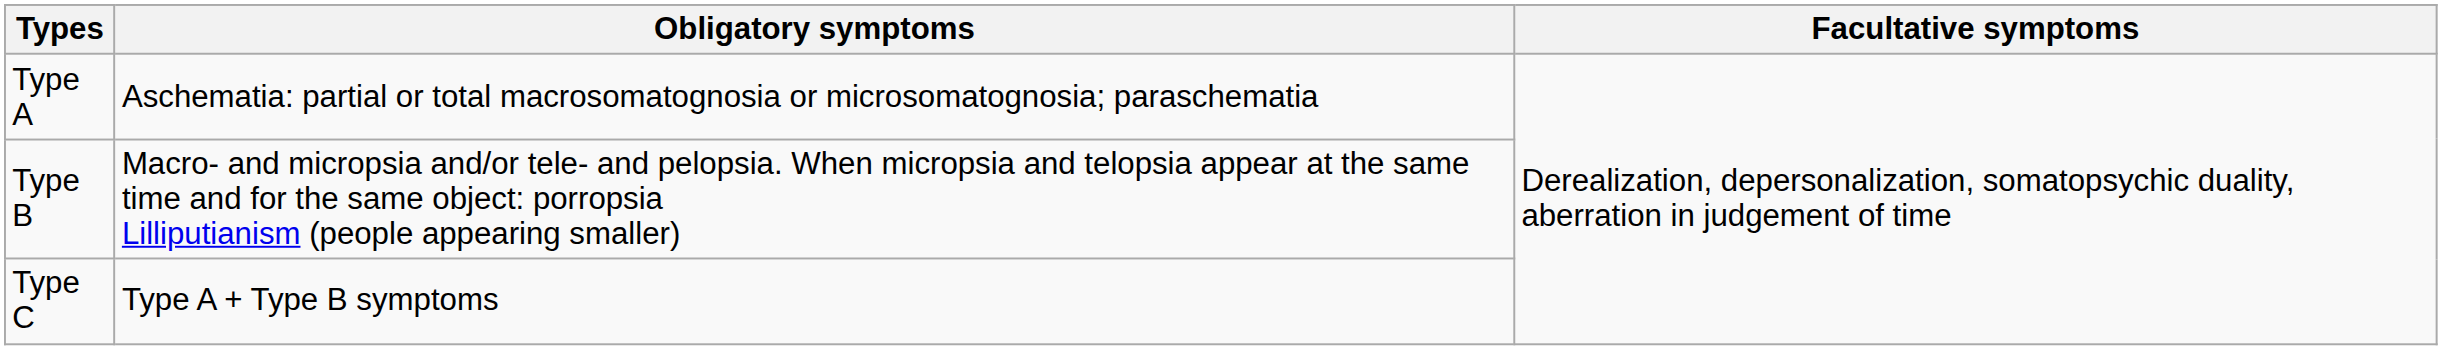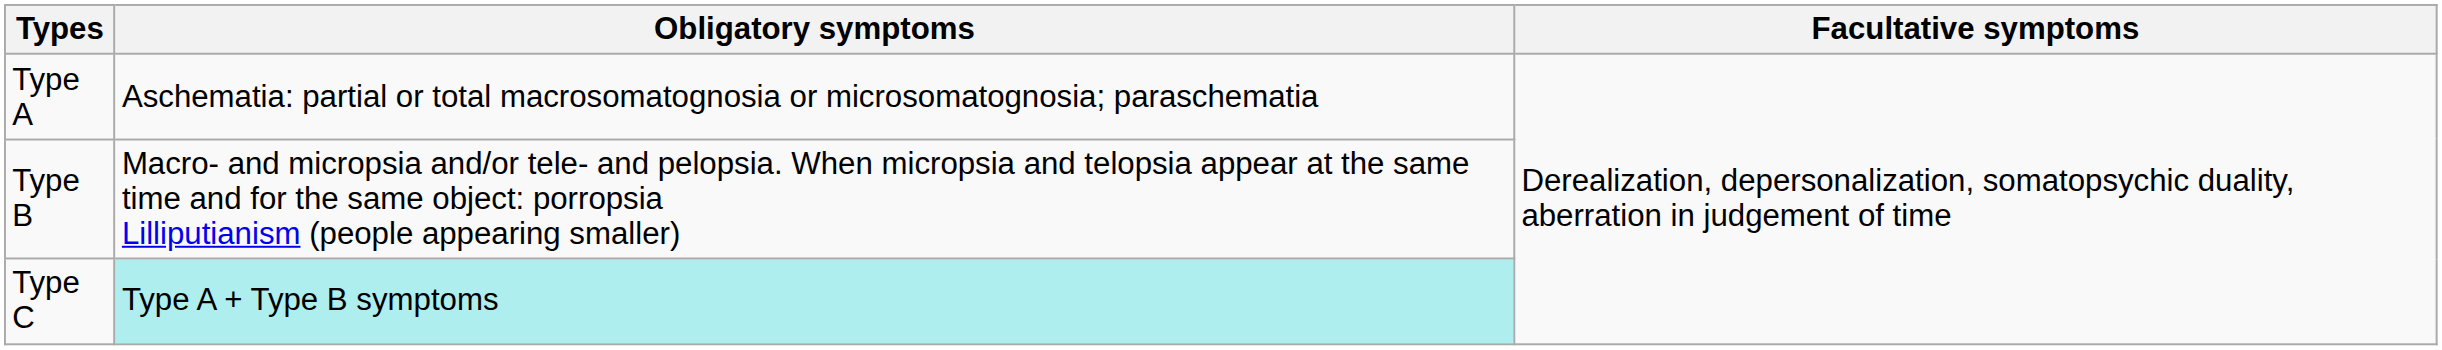Type C | Obligatory symptoms: no background -> paleturquoise background
